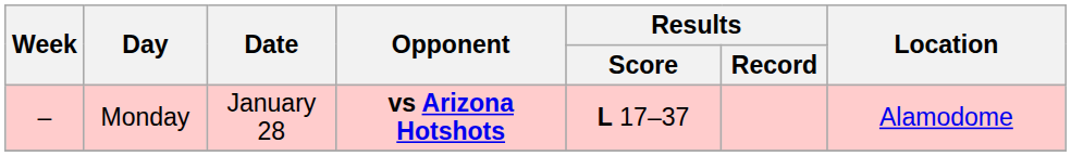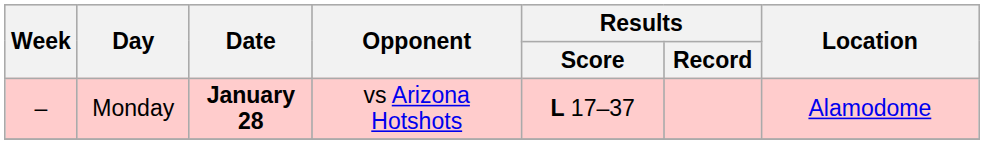Monday | Date: normal -> bold
Monday | Opponent: bold -> normal
